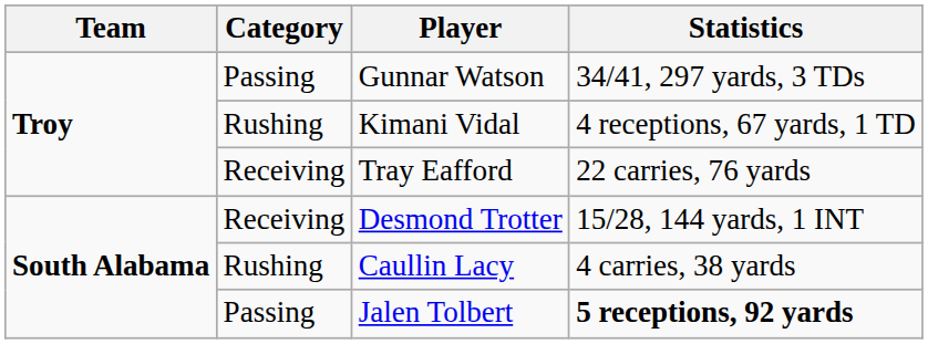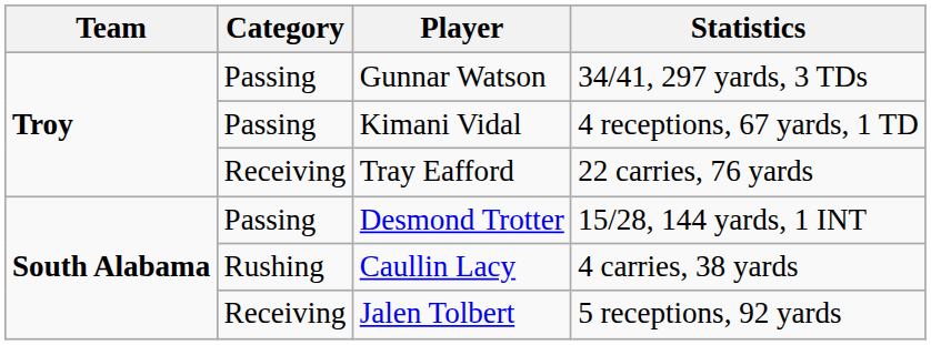Kimani Vidal | Category: Rushing -> Passing
Desmond Trotter | Category: Receiving -> Passing
Jalen Tolbert | Category: Passing -> Receiving
Jalen Tolbert | Statistics: bold -> normal
